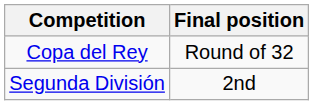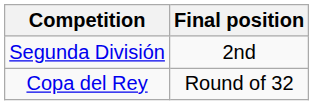rows swapped: Segunda División <-> Copa del Rey
